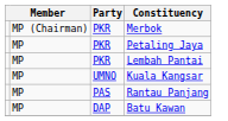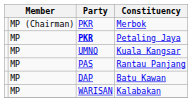Petaling Jaya | Party: normal -> bold
- row: MP | PKR | Lembah Pantai
+ row: MP | WARISAN | Kalabakan
